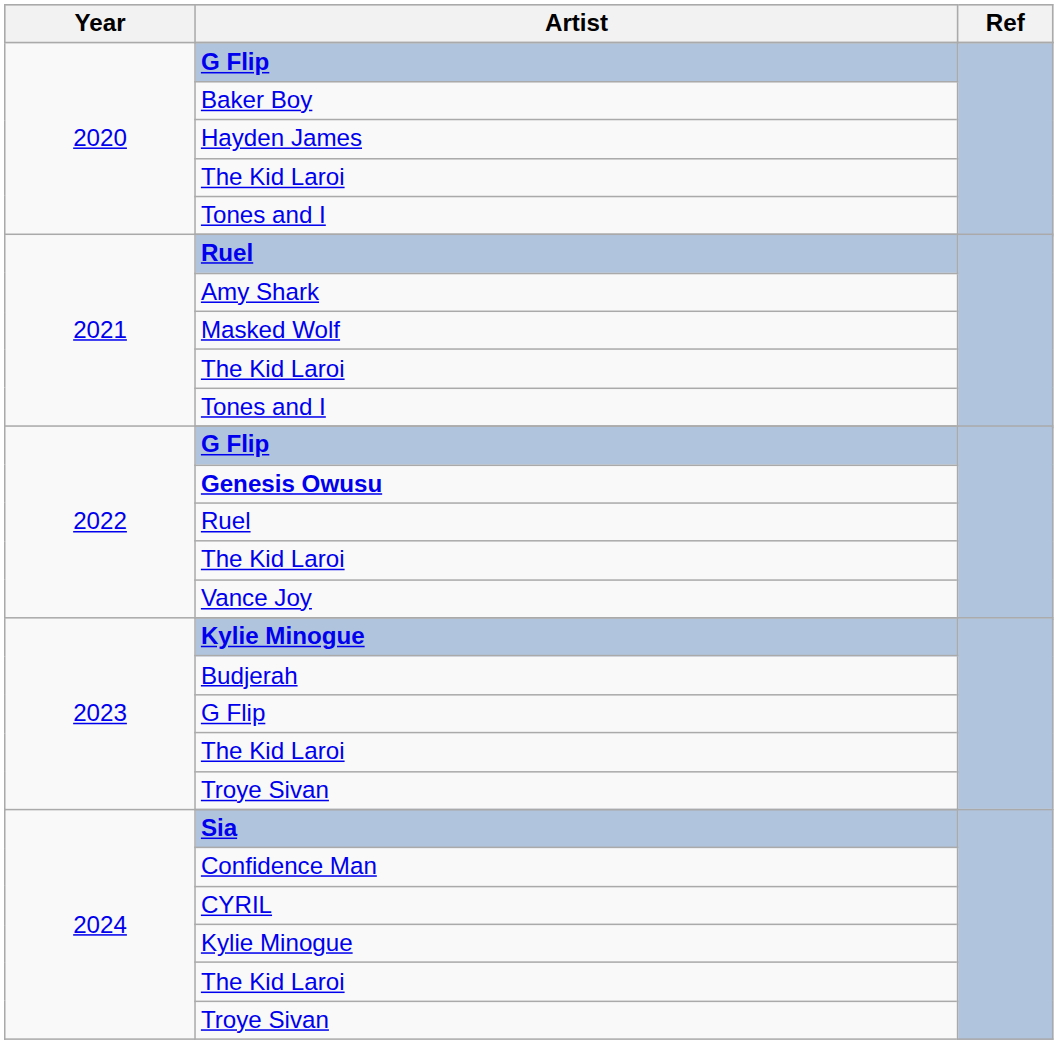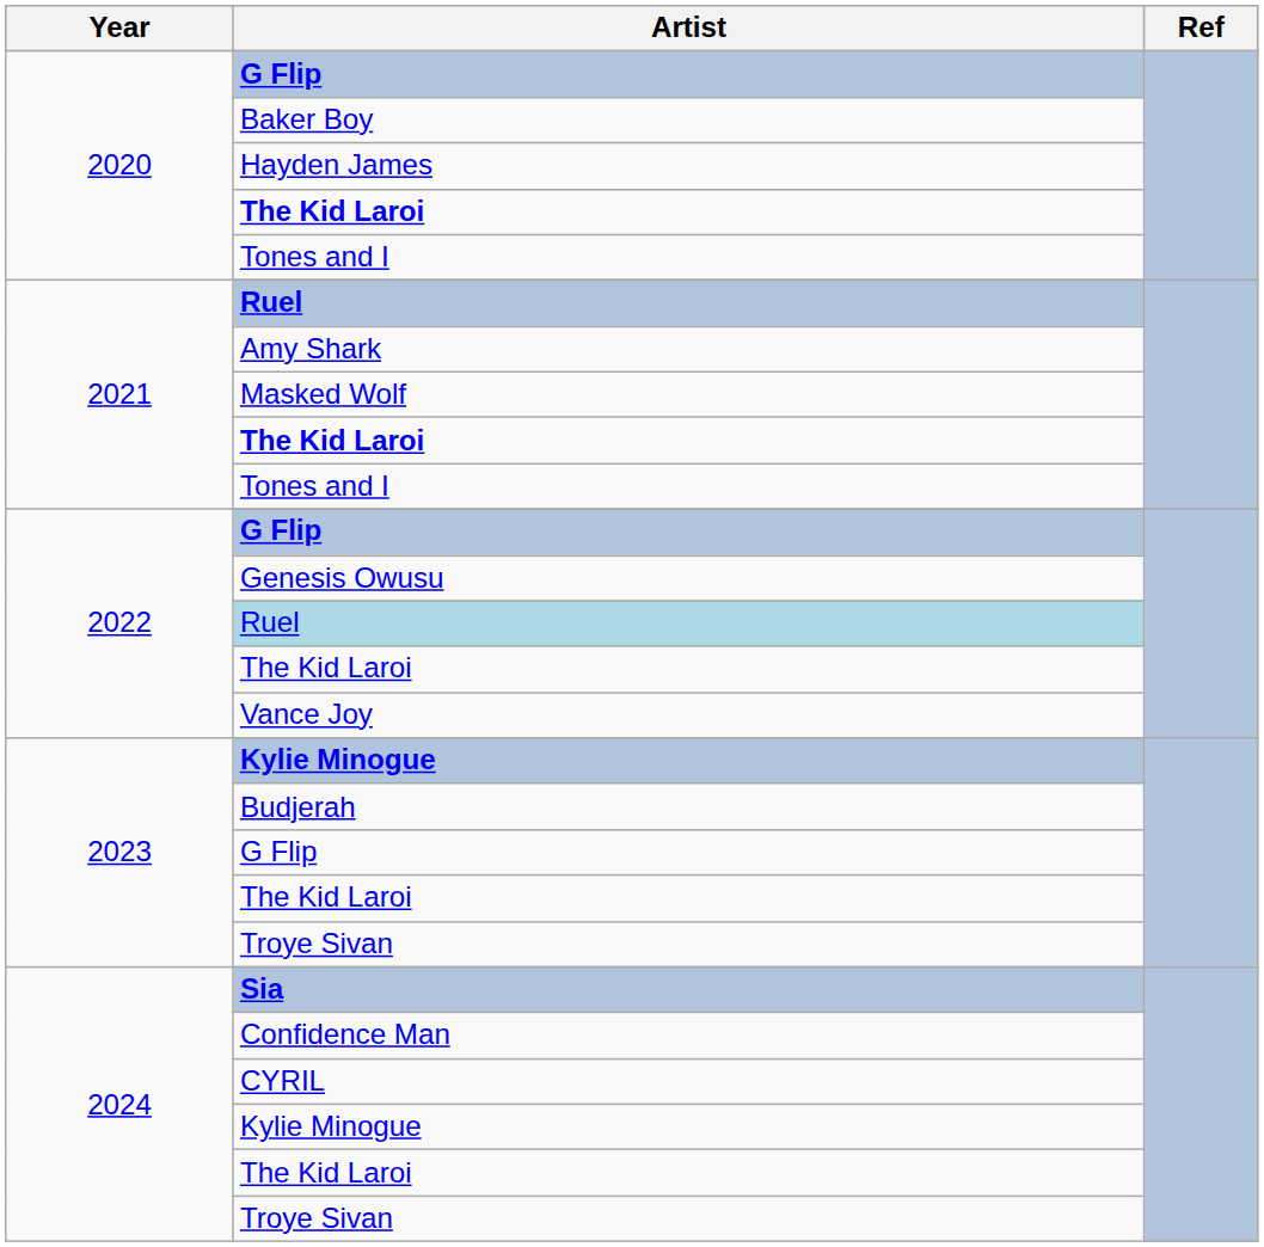2020 / The Kid Laroi | Artist: normal -> bold
2021 / The Kid Laroi | Artist: normal -> bold
Genesis Owusu | Artist: bold -> normal
2022 / Ruel | Artist: no background -> lightblue background
